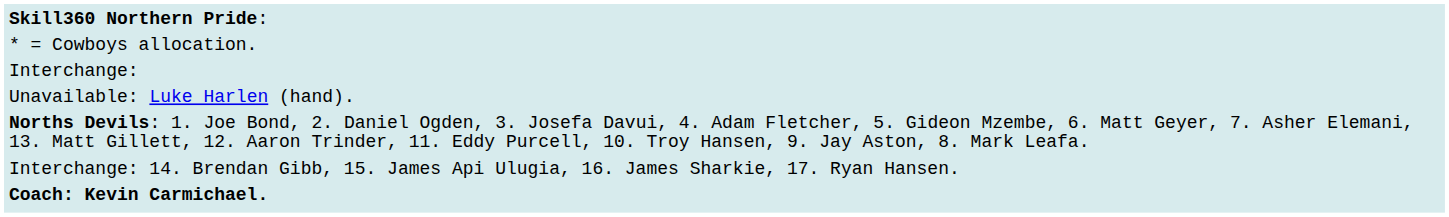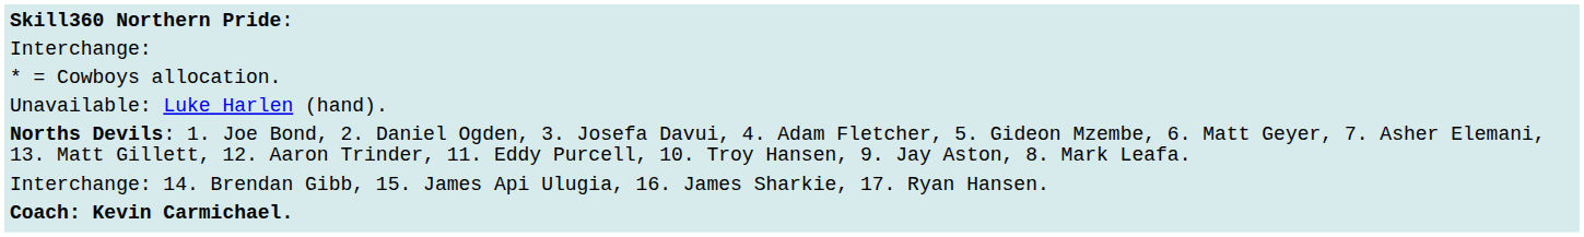row 2 | column 1: * = Cowboys allocation. -> Interchange:
row 3 | column 1: Interchange: -> * = Cowboys allocation.
